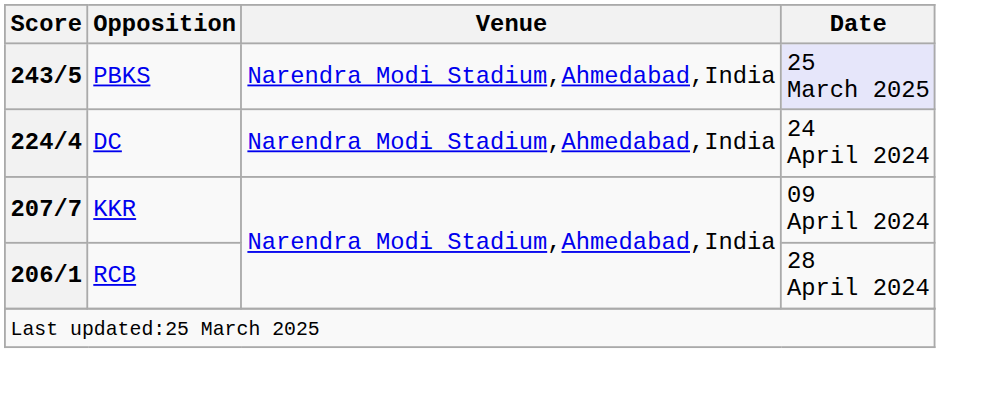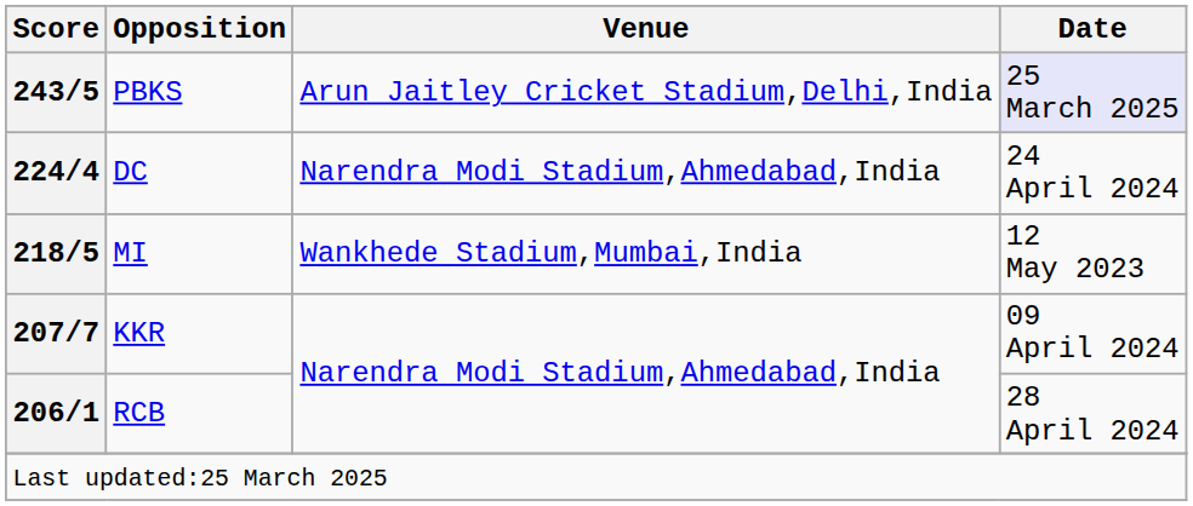PBKS | Venue: Narendra Modi Stadium,Ahmedabad,India -> Arun Jaitley Cricket Stadium,Delhi,India
+ row: 218/5 | MI | Wankhede Stadium,Mumbai,India | 12 May 2023
